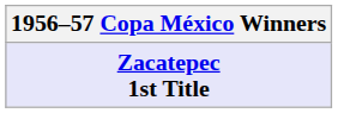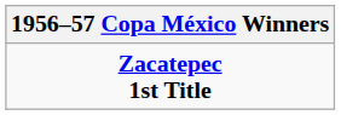row 2 | column 1: lavender background -> no background
